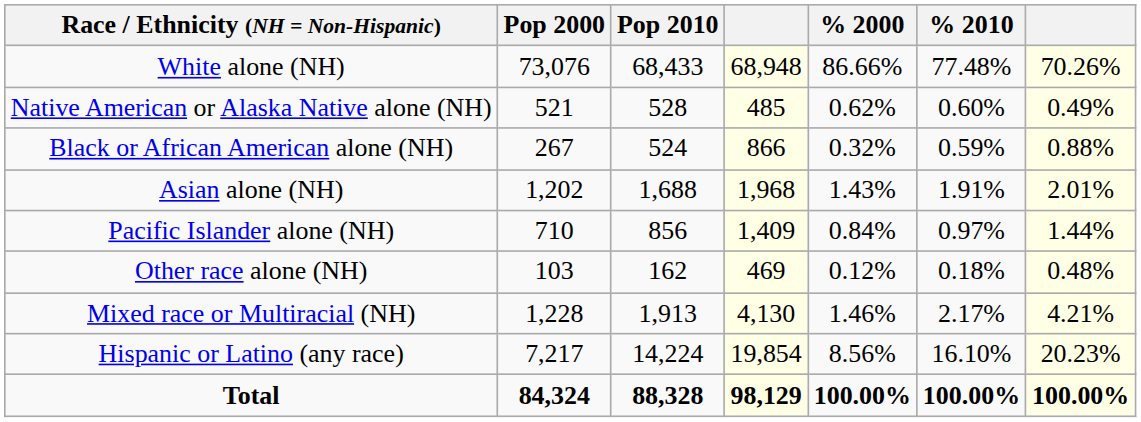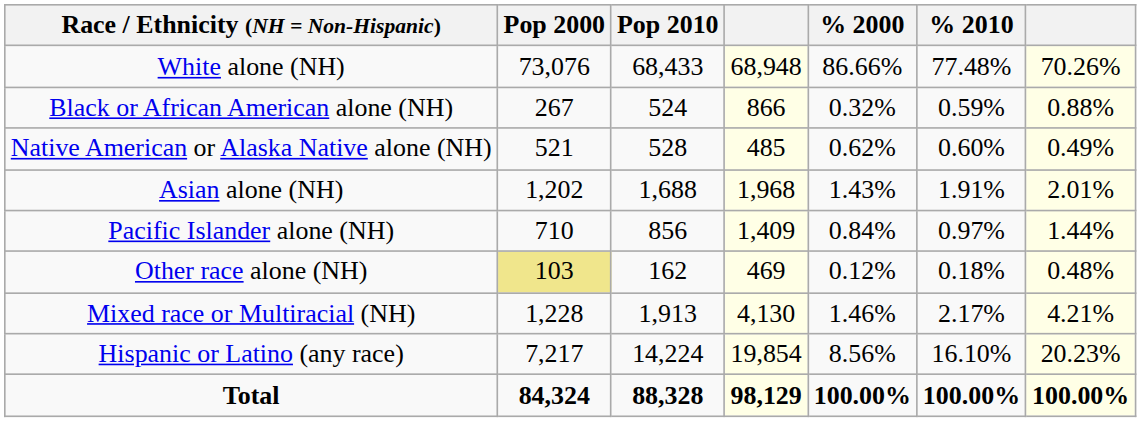rows swapped: Black or African American alone (NH) <-> Native American or Alaska Native alone (NH)
Other race alone (NH) | Pop 2000: no background -> khaki background
